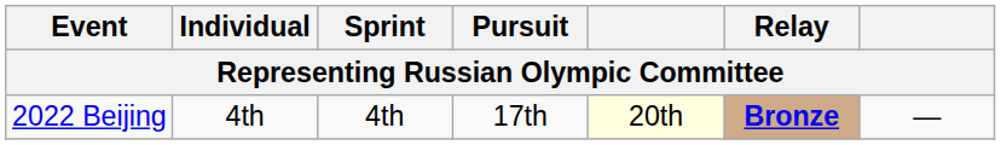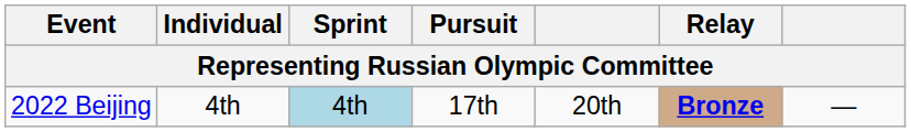2022 Beijing | Sprint: no background -> lightblue background
2022 Beijing | column 5: lightyellow background -> no background
